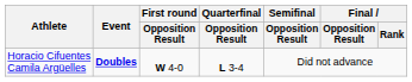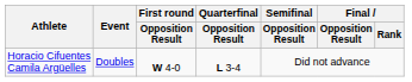Horacio Cifuentes Camila Argüelles | Event: bold -> normal
